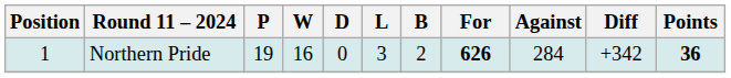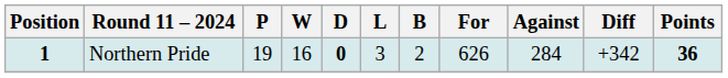Northern Pride | Position: normal -> bold
Northern Pride | D: normal -> bold
Northern Pride | For: bold -> normal
